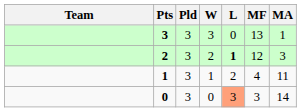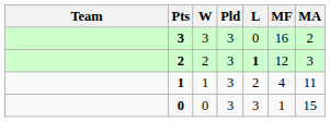columns swapped: Pld <-> W
row 2 | MF: 13 -> 16
row 2 | MA: 1 -> 2
row 5 | L: lightsalmon background -> no background
row 5 | MF: 3 -> 1
row 5 | MA: 14 -> 15
